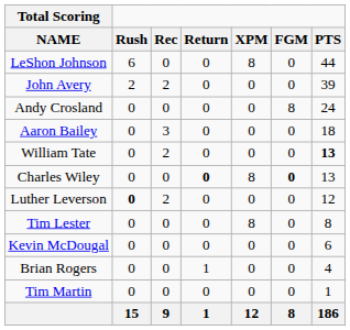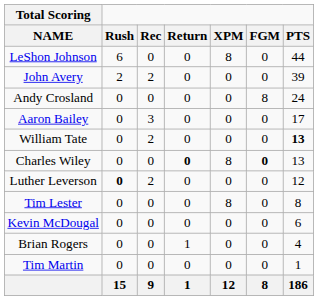Aaron Bailey | PTS: 18 -> 17
